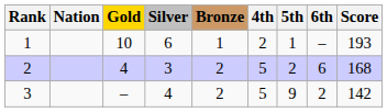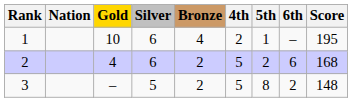row 2 | Bronze: 1 -> 4
row 2 | Score: 193 -> 195
row 3 | Silver: 3 -> 6
row 4 | Silver: 4 -> 5
row 4 | 5th: 9 -> 8
row 4 | Score: 142 -> 148
